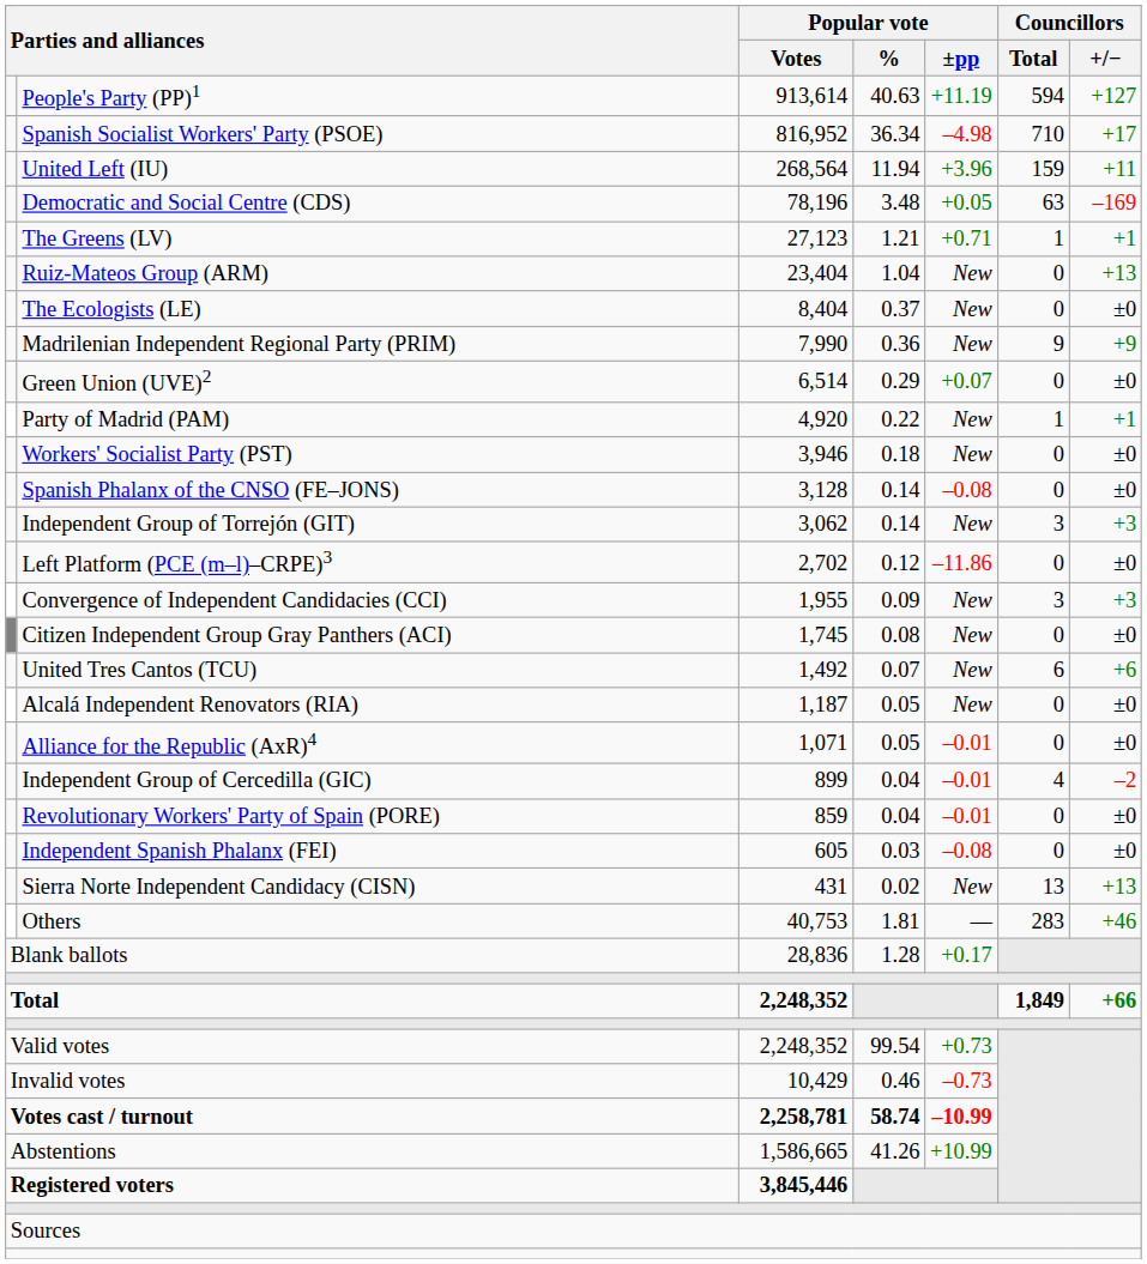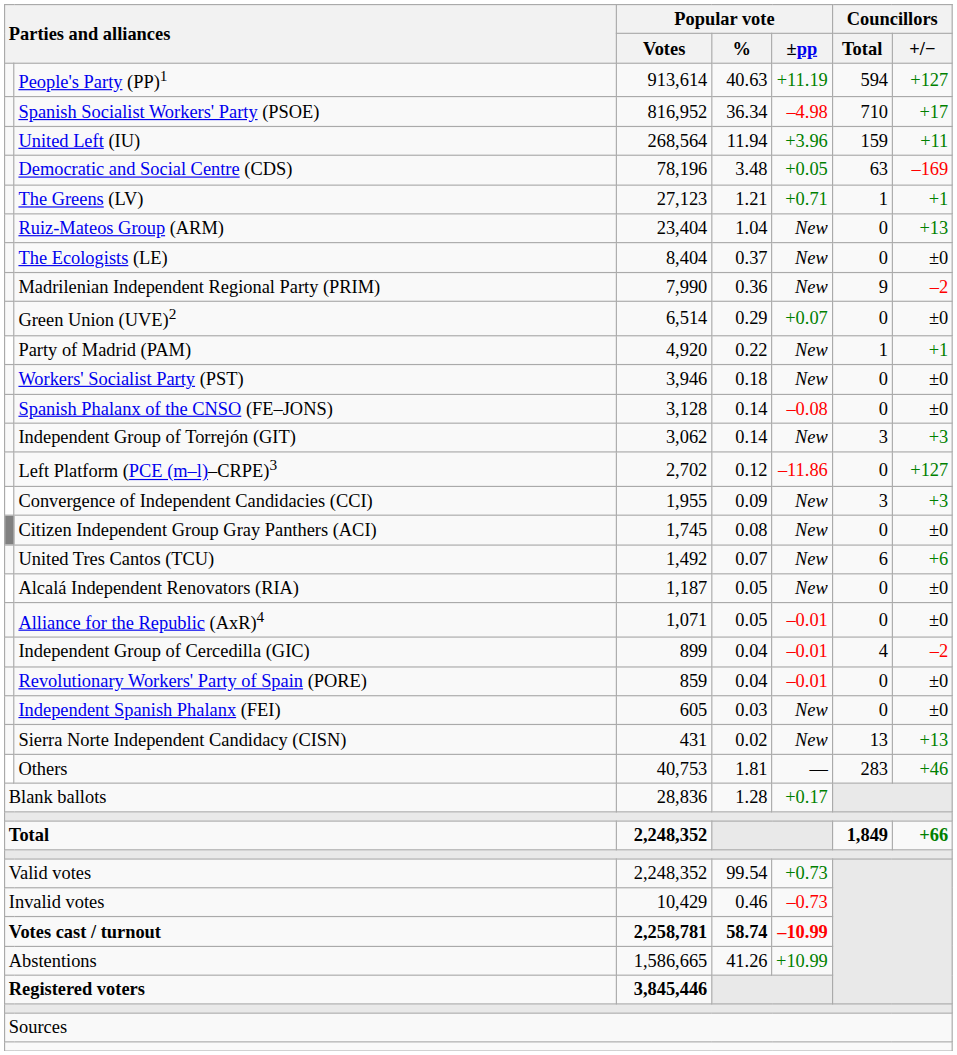Madrilenian Independent Regional Party (PRIM) | Councillors / +/−: +9 -> –2
Left Platform (PCE (m–l)–CRPE)3 | Councillors / +/−: ±0 -> +127
Independent Spanish Phalanx (FEI) | Popular vote / ±pp: –0.08 -> New
